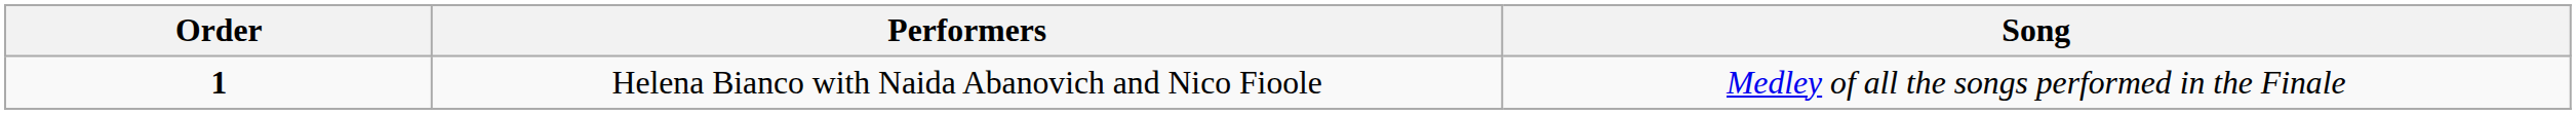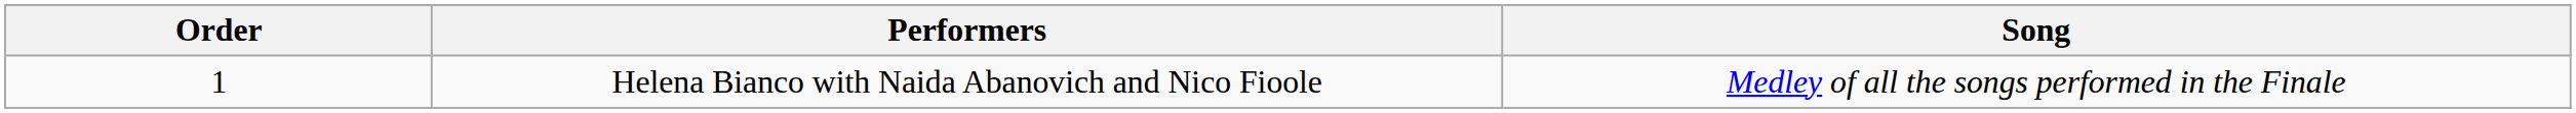row 2 | Order: bold -> normal
